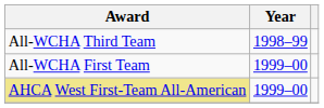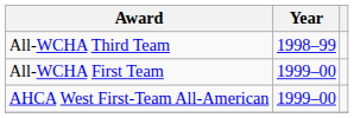row 4 | Award: khaki background -> no background
